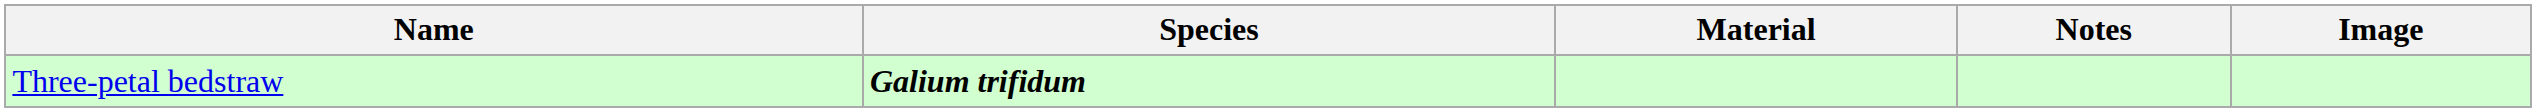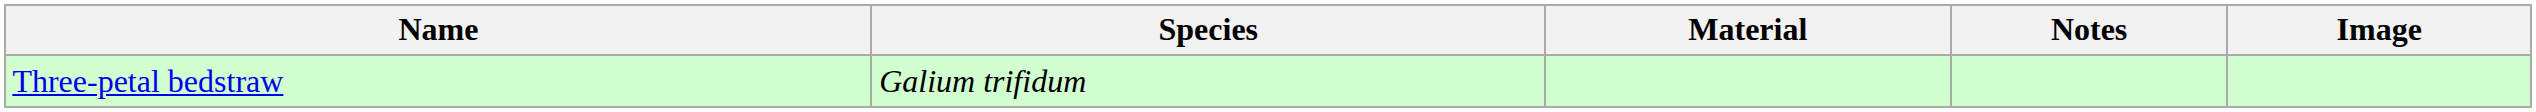Three-petal bedstraw | Species: bold -> normal
